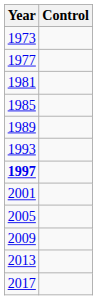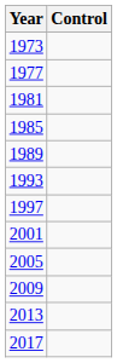1997 | Year: bold -> normal
